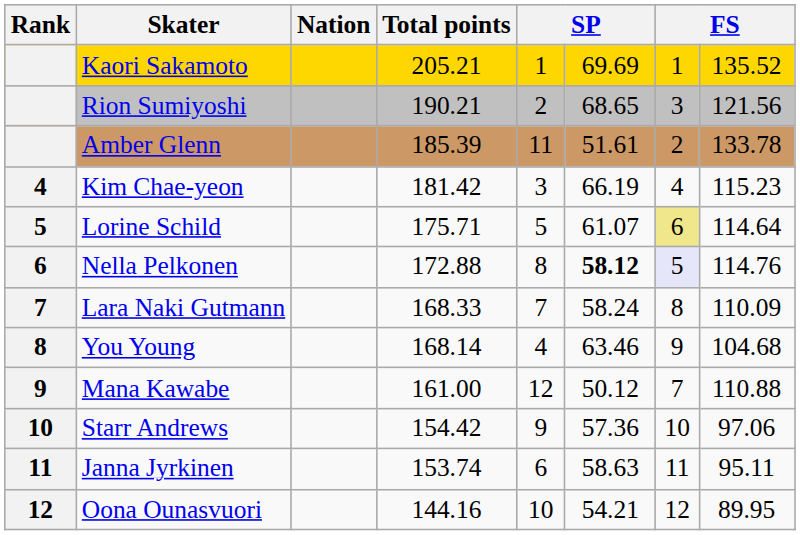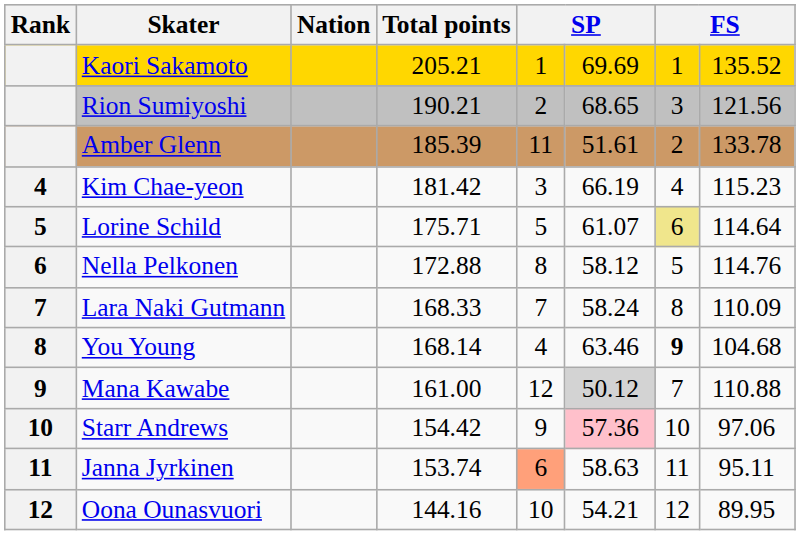Nella Pelkonen | column 6: bold -> normal
Nella Pelkonen | column 7: lavender background -> no background
You Young | column 7: normal -> bold
Mana Kawabe | column 6: no background -> lightgrey background
Starr Andrews | column 6: no background -> pink background
Janna Jyrkinen | column 5: no background -> lightsalmon background
